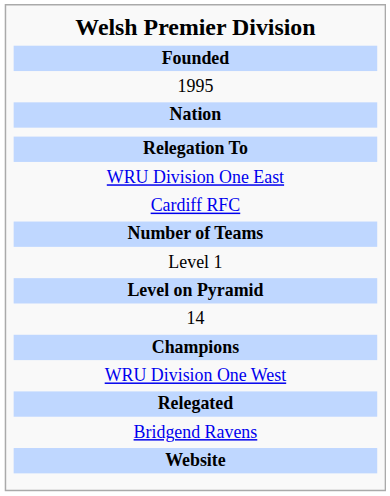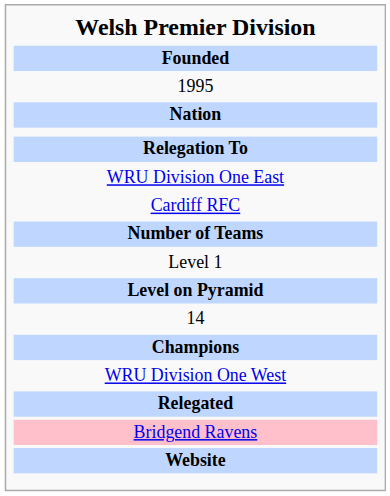row 15 | column 1: no background -> pink background
